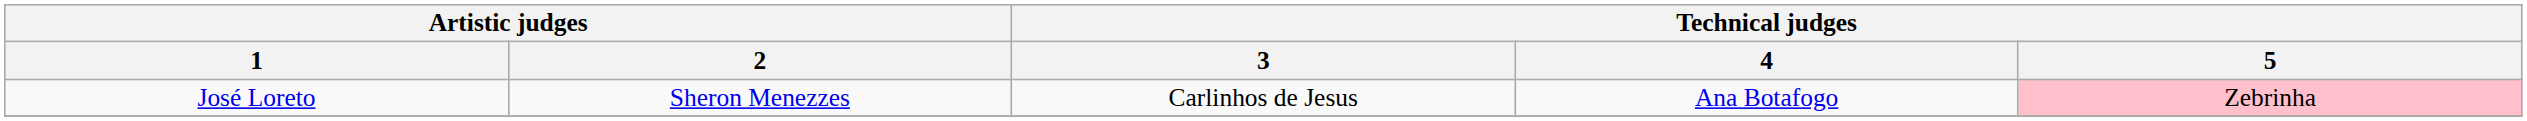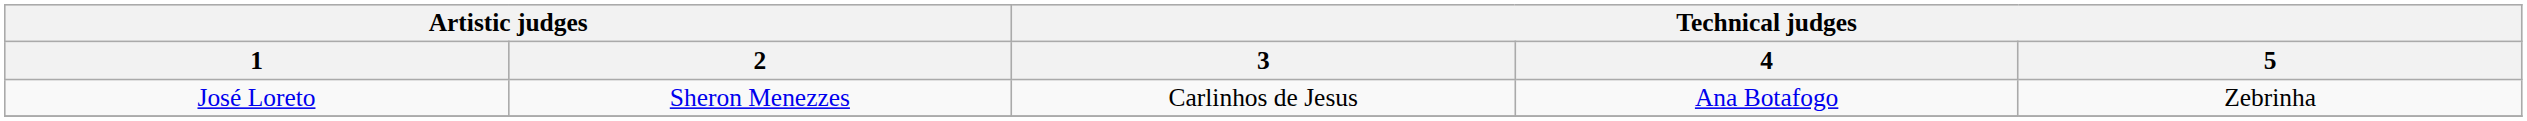José Loreto | Technical judges / 5: pink background -> no background
